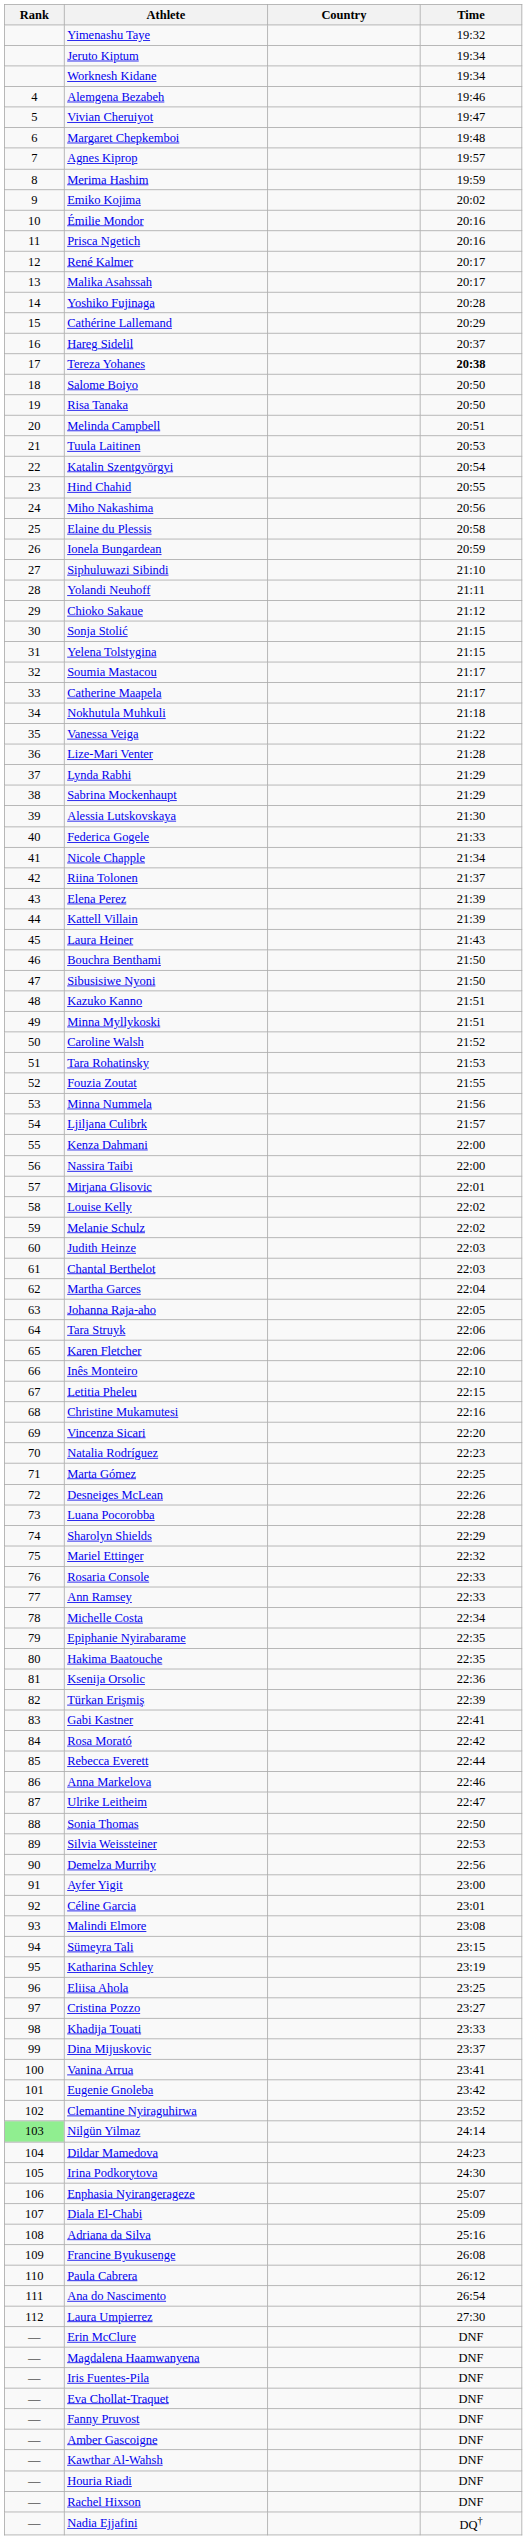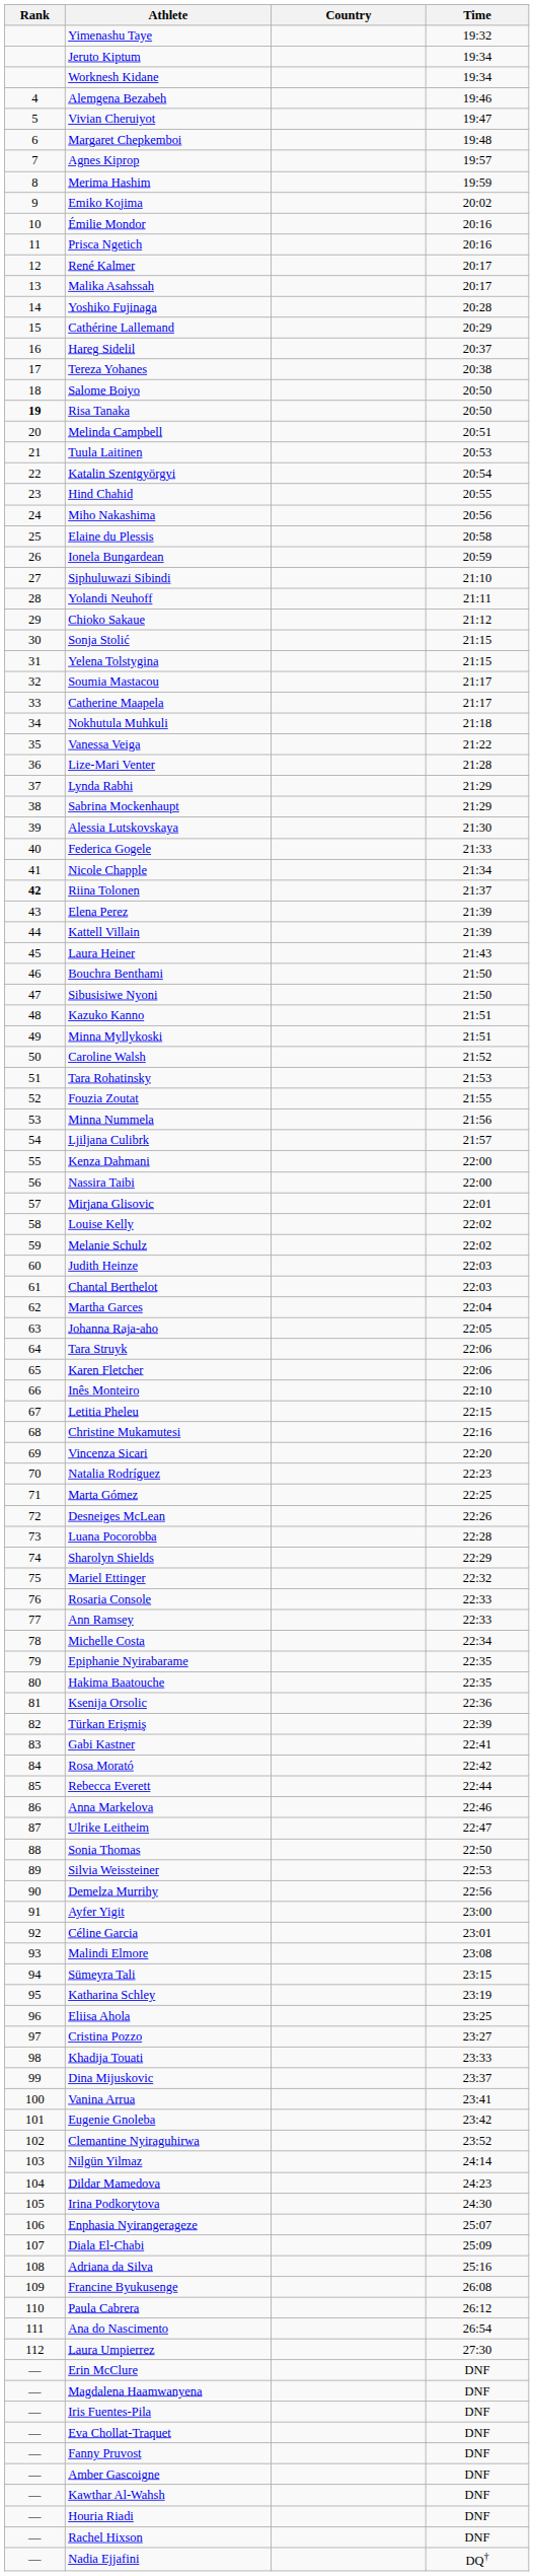Tereza Yohanes | Time: bold -> normal
Risa Tanaka | Rank: normal -> bold
Riina Tolonen | Rank: normal -> bold
Nilgün Yilmaz | Rank: lightgreen background -> no background
